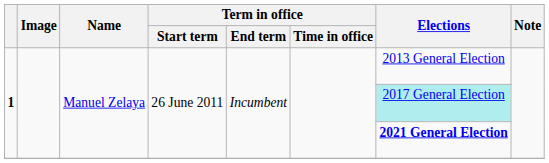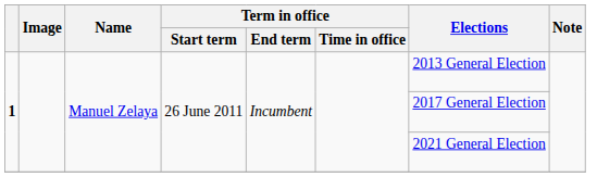row 4 | Elections: paleturquoise background -> no background
row 5 | Elections: bold -> normal
